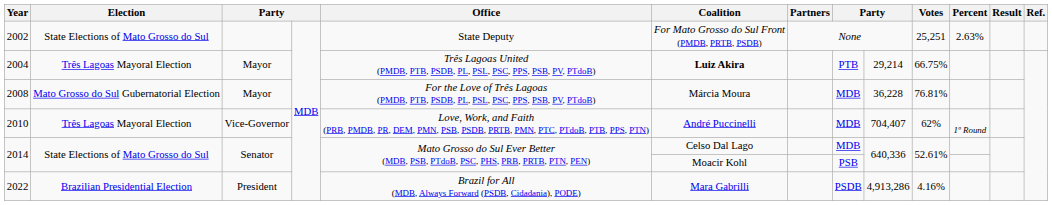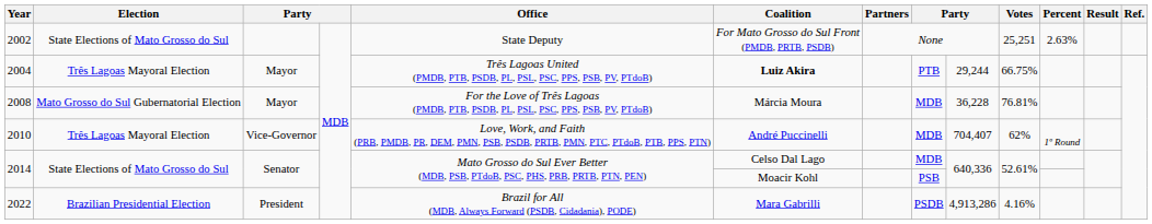2004 | column 9: 29,214 -> 29,244
